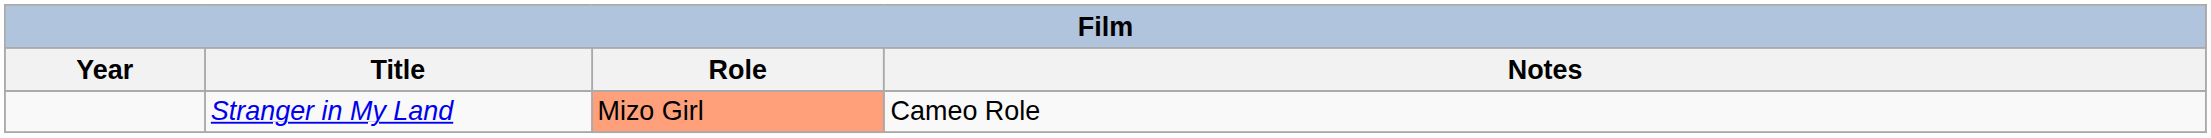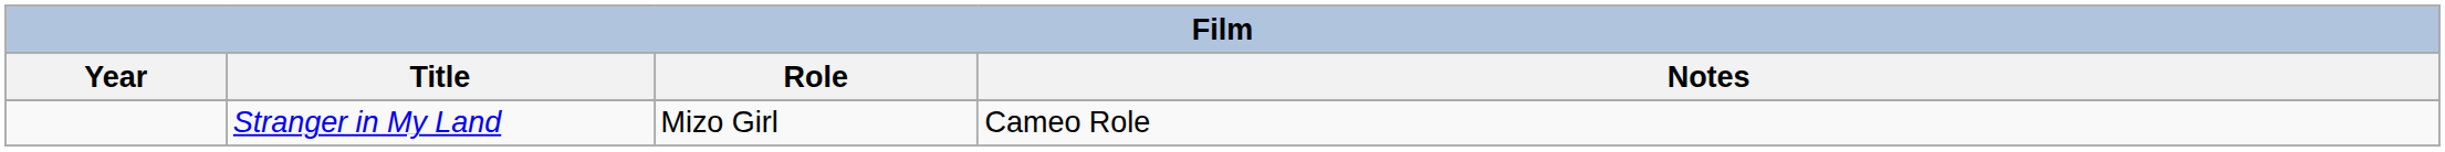Stranger in My Land | Role: lightsalmon background -> no background
